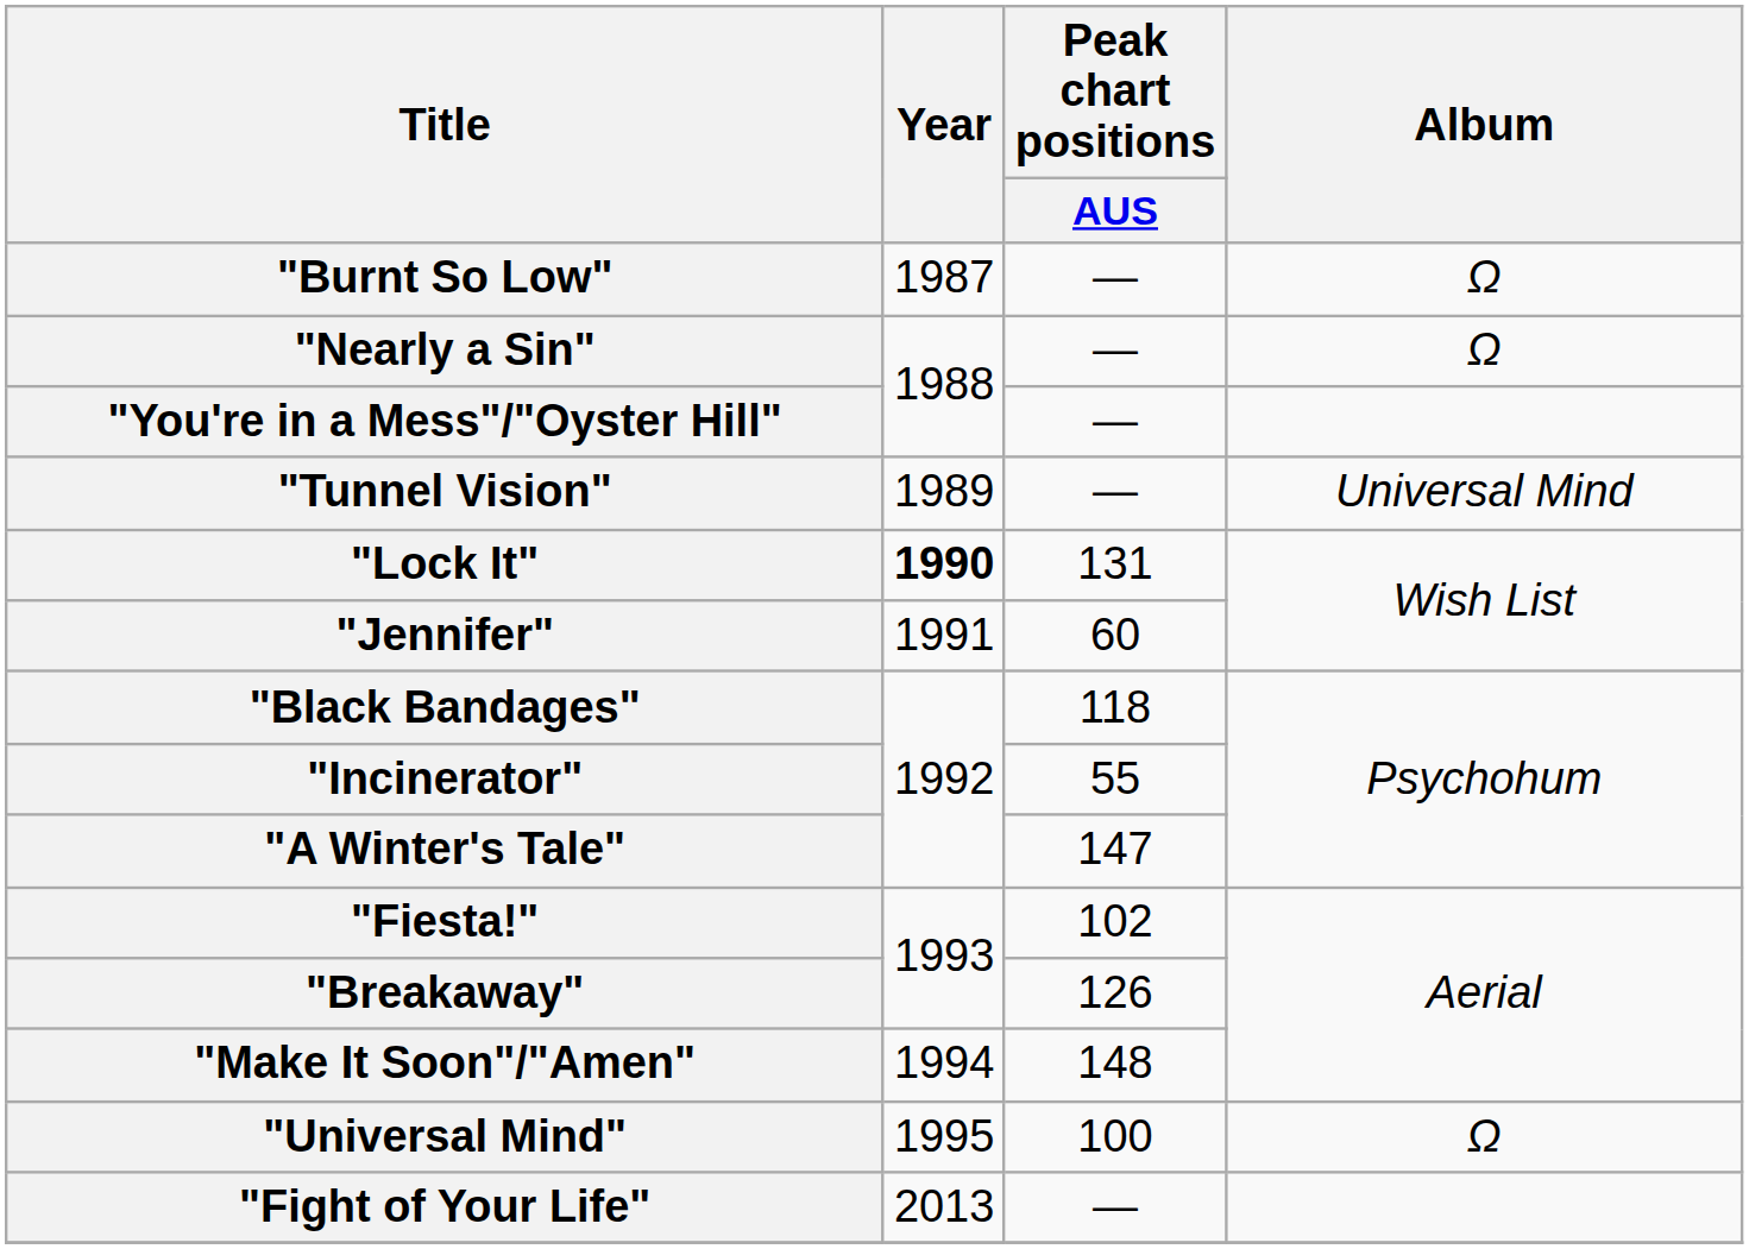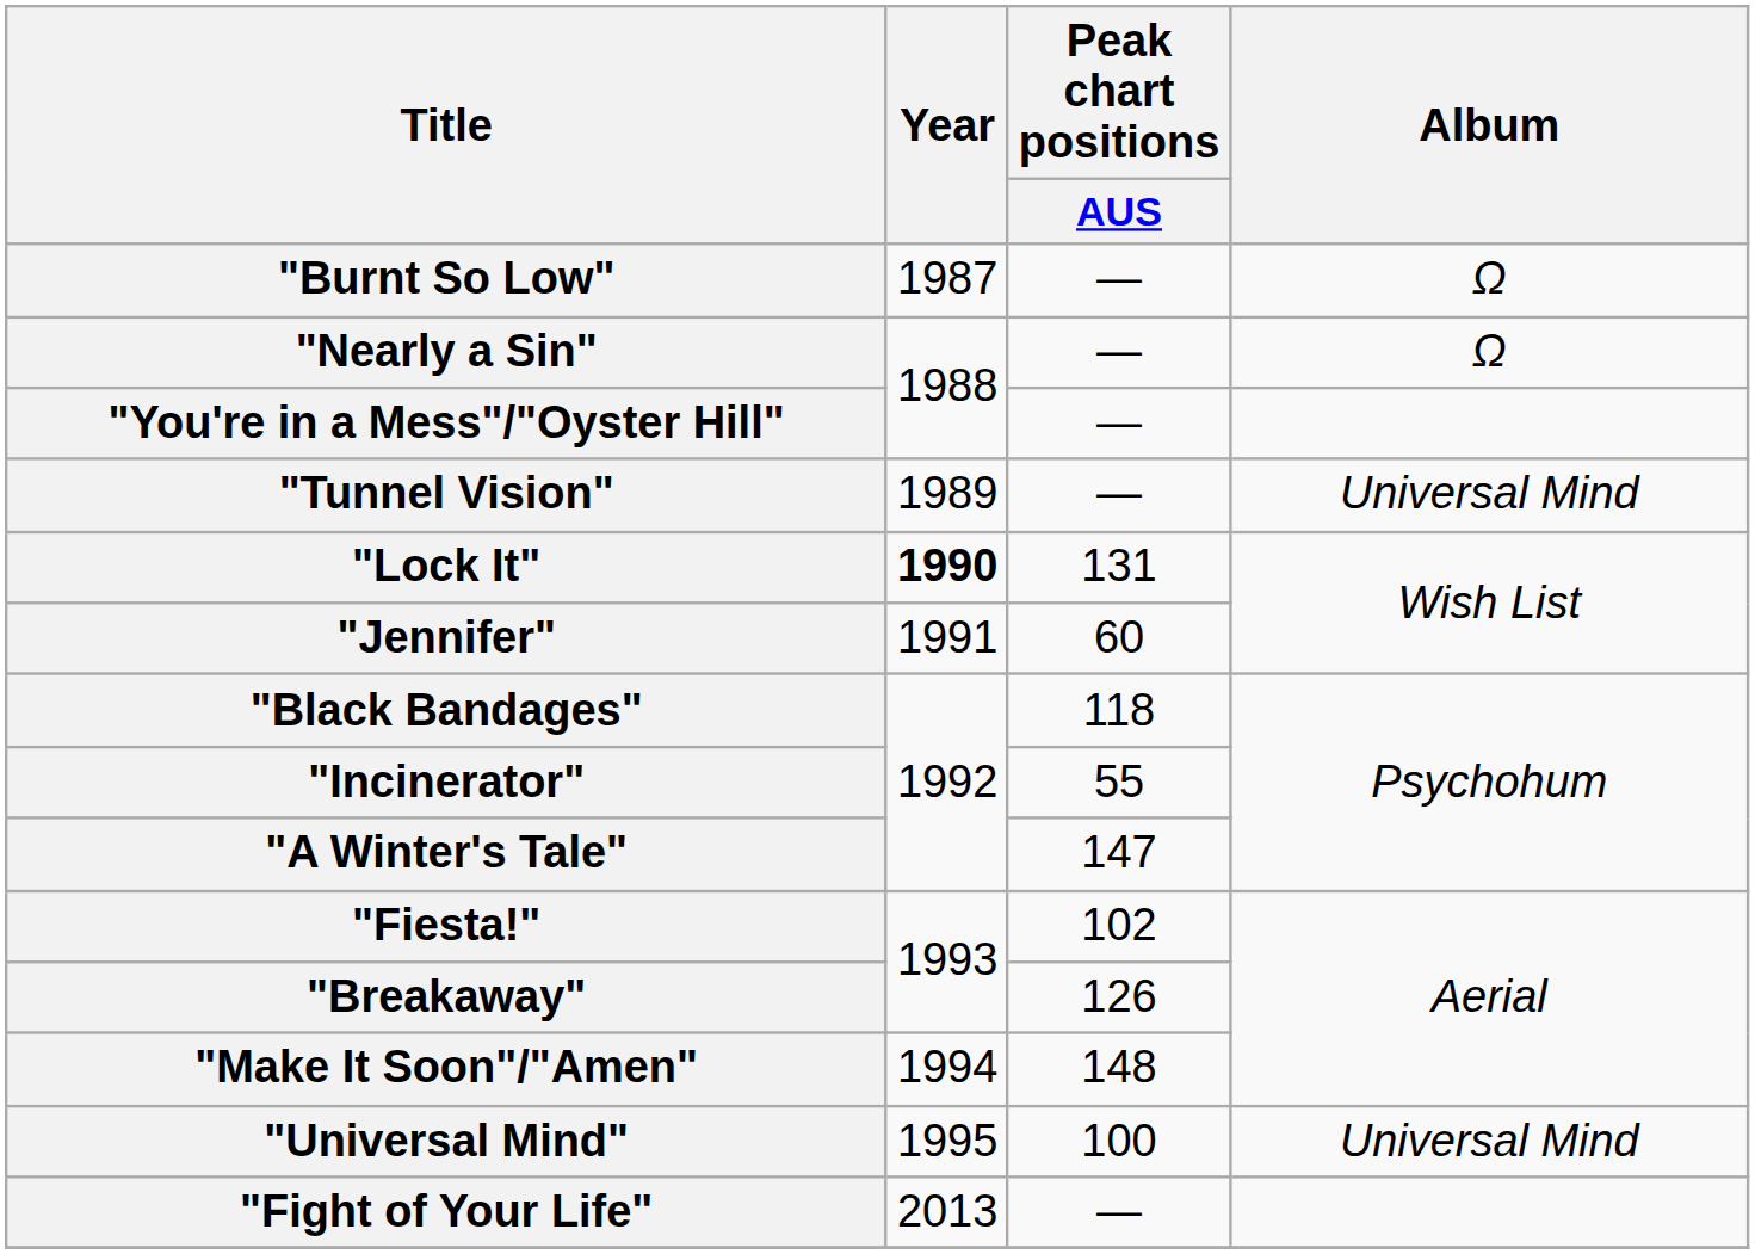"Universal Mind" | Album: Ω -> Universal Mind
